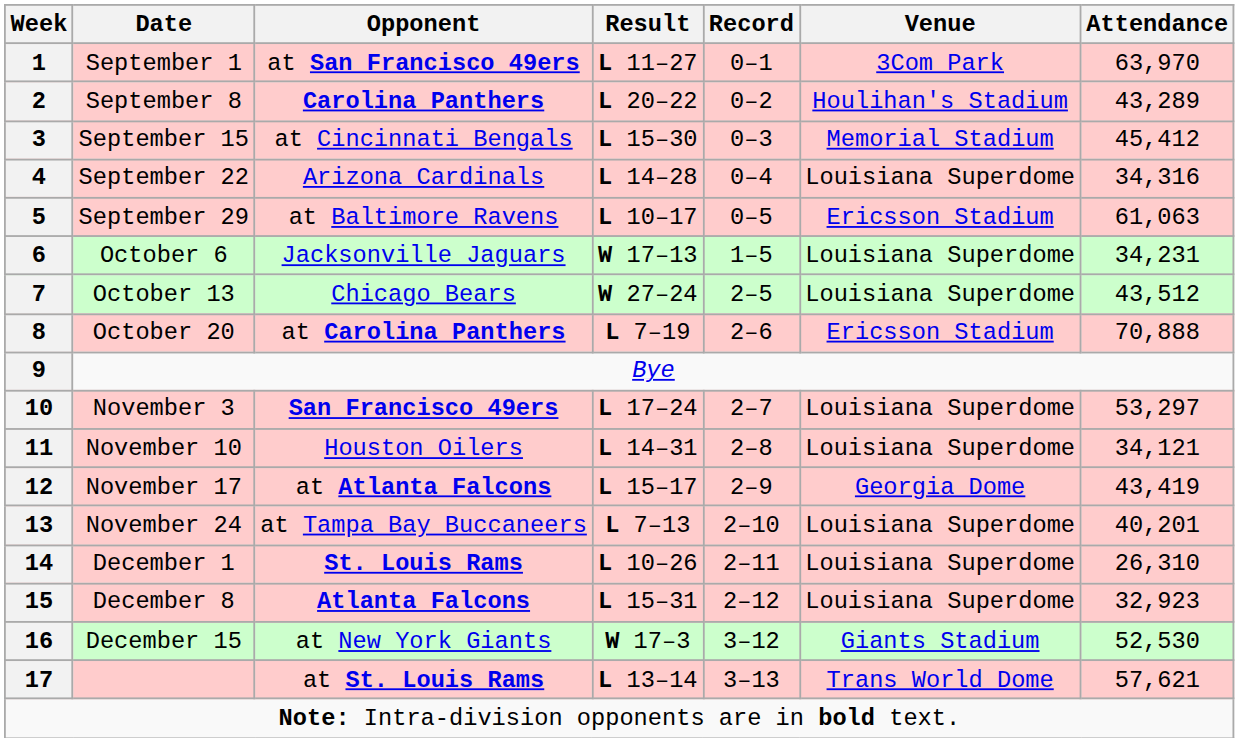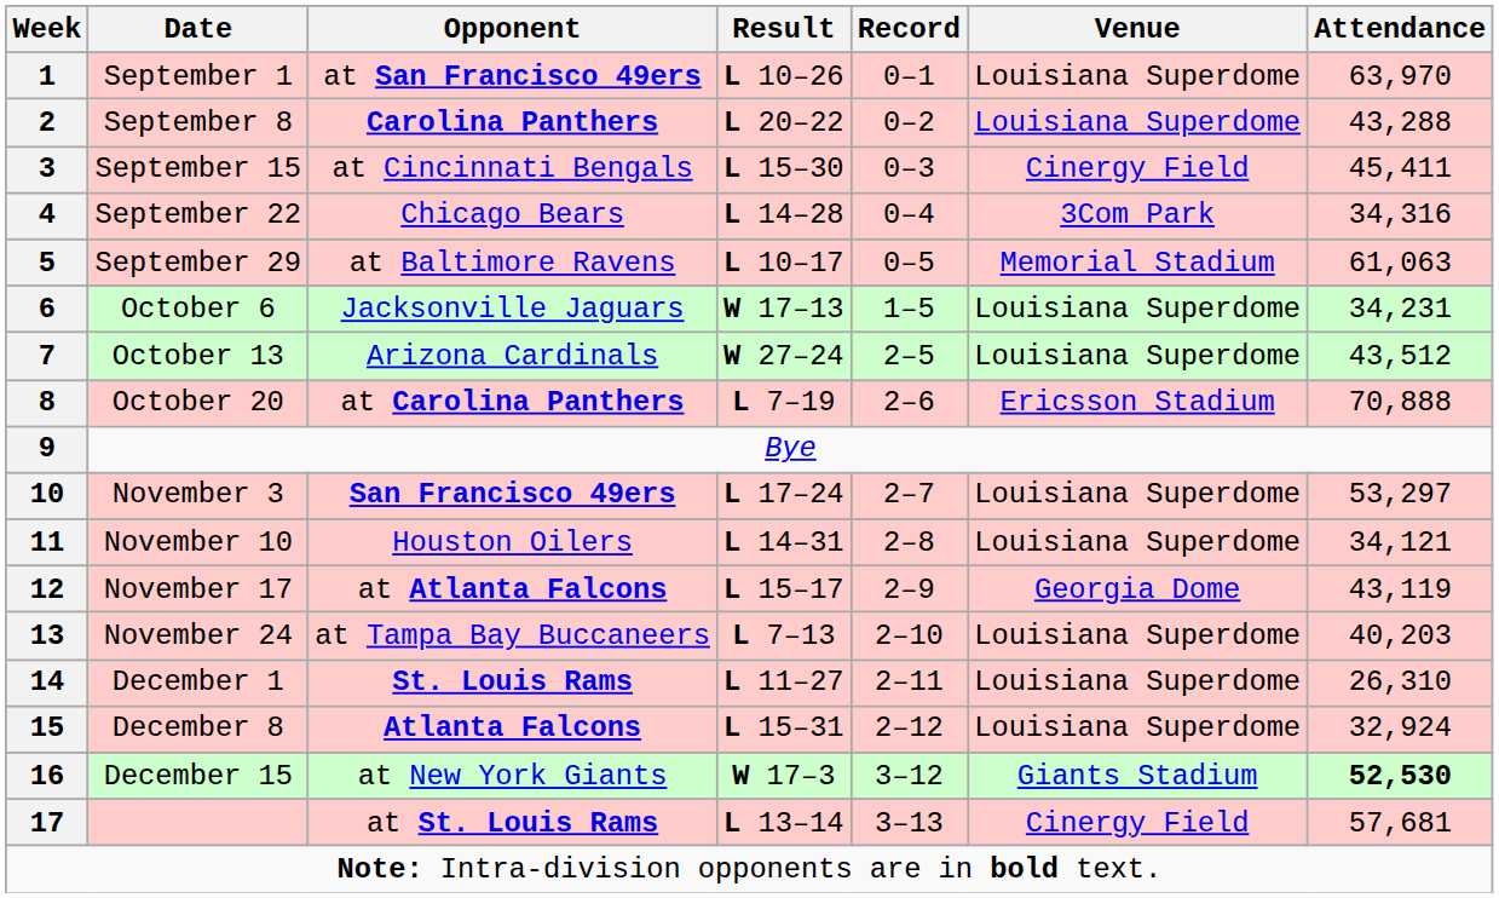1 | Result: L 11–27 -> L 10–26
1 | Venue: 3Com Park -> Louisiana Superdome
2 | Venue: Houlihan's Stadium -> Louisiana Superdome
2 | Attendance: 43,289 -> 43,288
3 | Venue: Memorial Stadium -> Cinergy Field
3 | Attendance: 45,412 -> 45,411
4 | Opponent: Arizona Cardinals -> Chicago Bears
4 | Venue: Louisiana Superdome -> 3Com Park
5 | Venue: Ericsson Stadium -> Memorial Stadium
7 | Opponent: Chicago Bears -> Arizona Cardinals
12 | Attendance: 43,419 -> 43,119
13 | Attendance: 40,201 -> 40,203
14 | Result: L 10–26 -> L 11–27
15 | Attendance: 32,923 -> 32,924
16 | Attendance: normal -> bold
17 | Venue: Trans World Dome -> Cinergy Field
17 | Attendance: 57,621 -> 57,681
